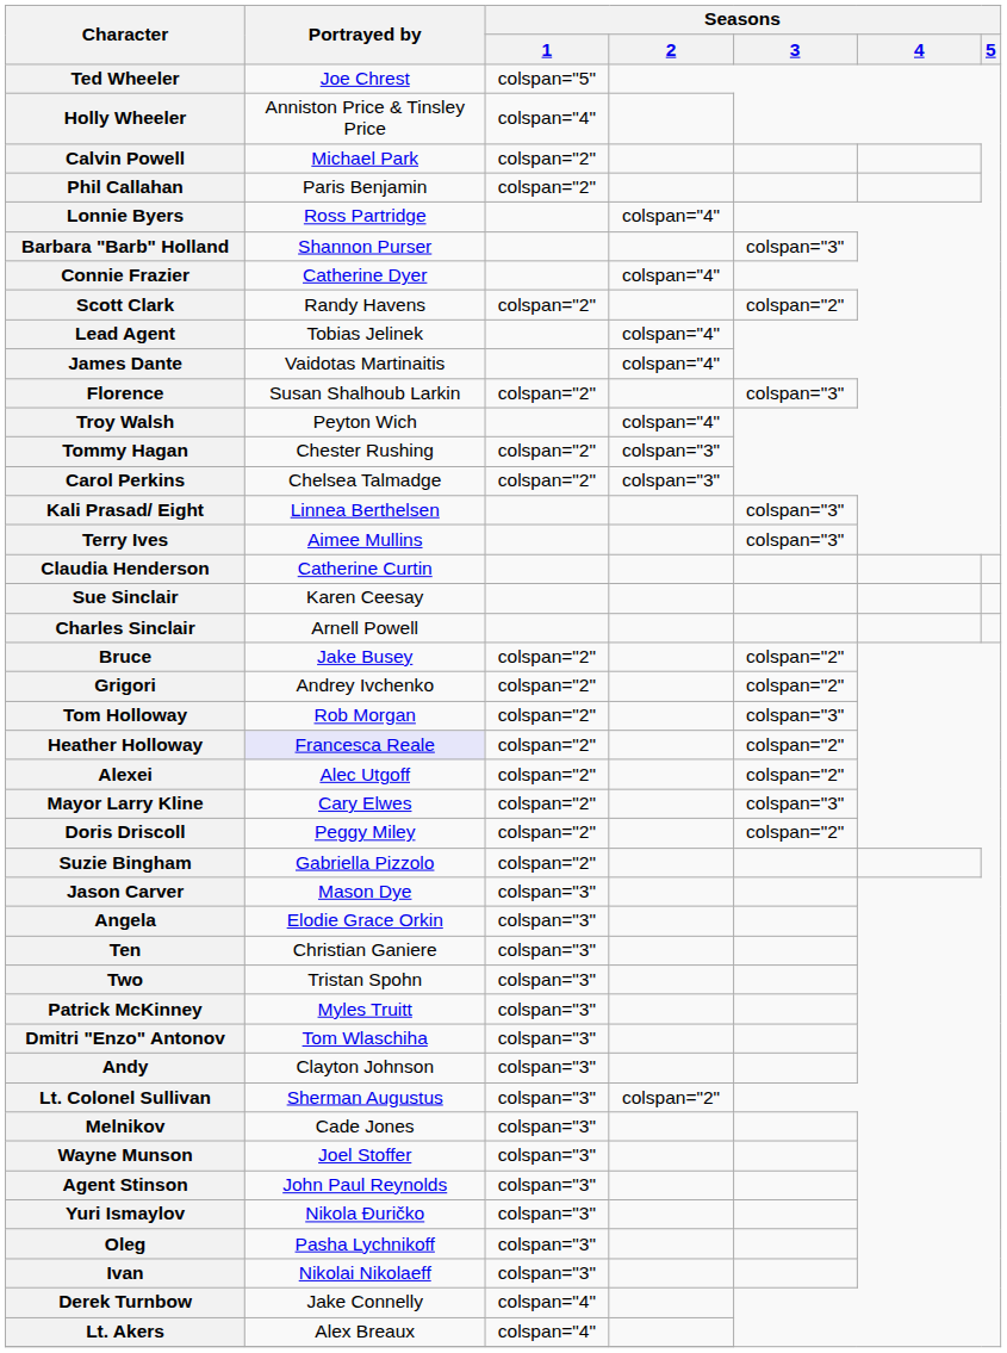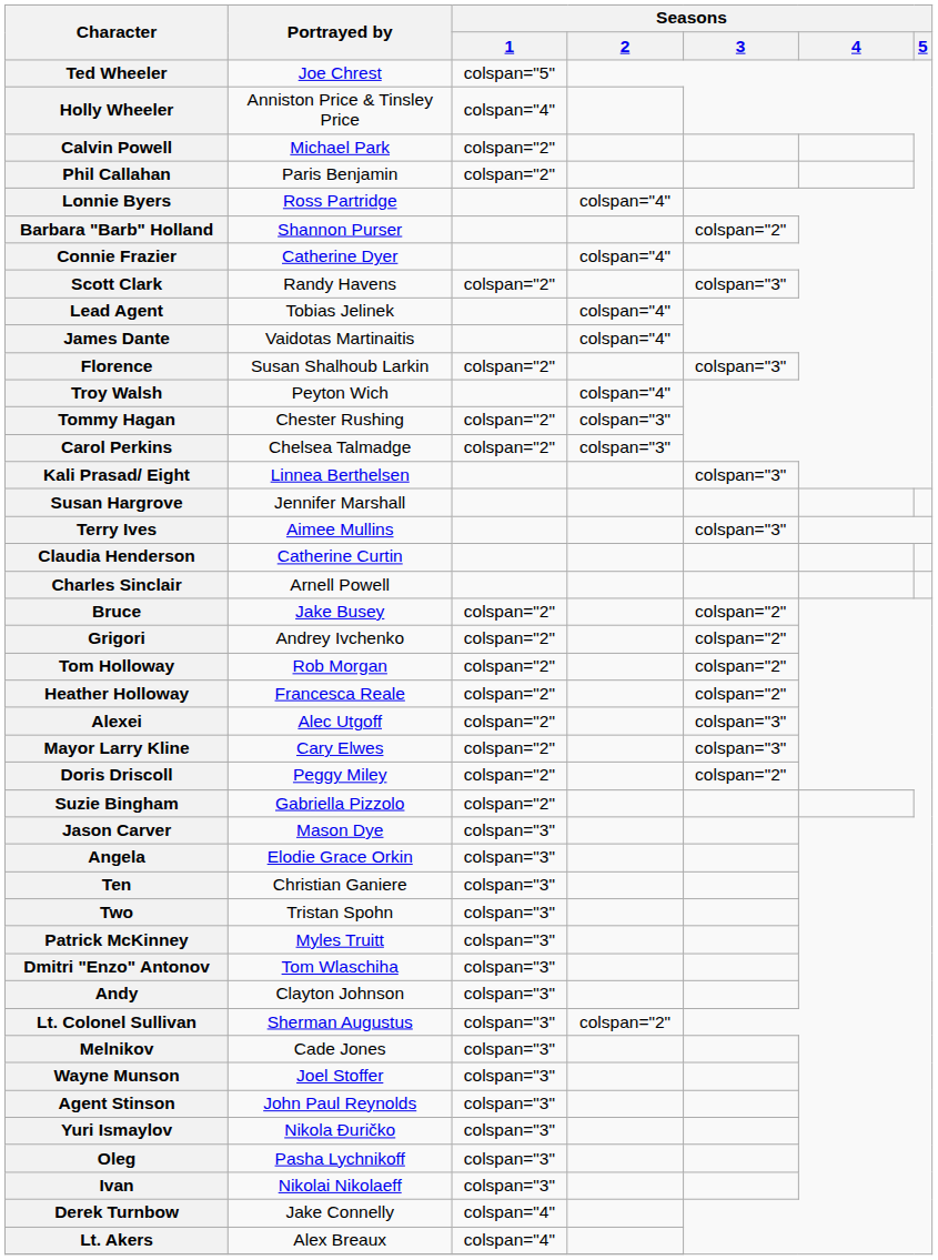Barbara "Barb" Holland | Seasons / 3: colspan="3" -> colspan="2"
Scott Clark | Seasons / 3: colspan="2" -> colspan="3"
+ row: Susan Hargrove | Jennifer Marshall
- row: Sue Sinclair | Karen Ceesay
Tom Holloway | Seasons / 3: colspan="3" -> colspan="2"
Heather Holloway | Portrayed by: lavender background -> no background
Alexei | Seasons / 3: colspan="2" -> colspan="3"
